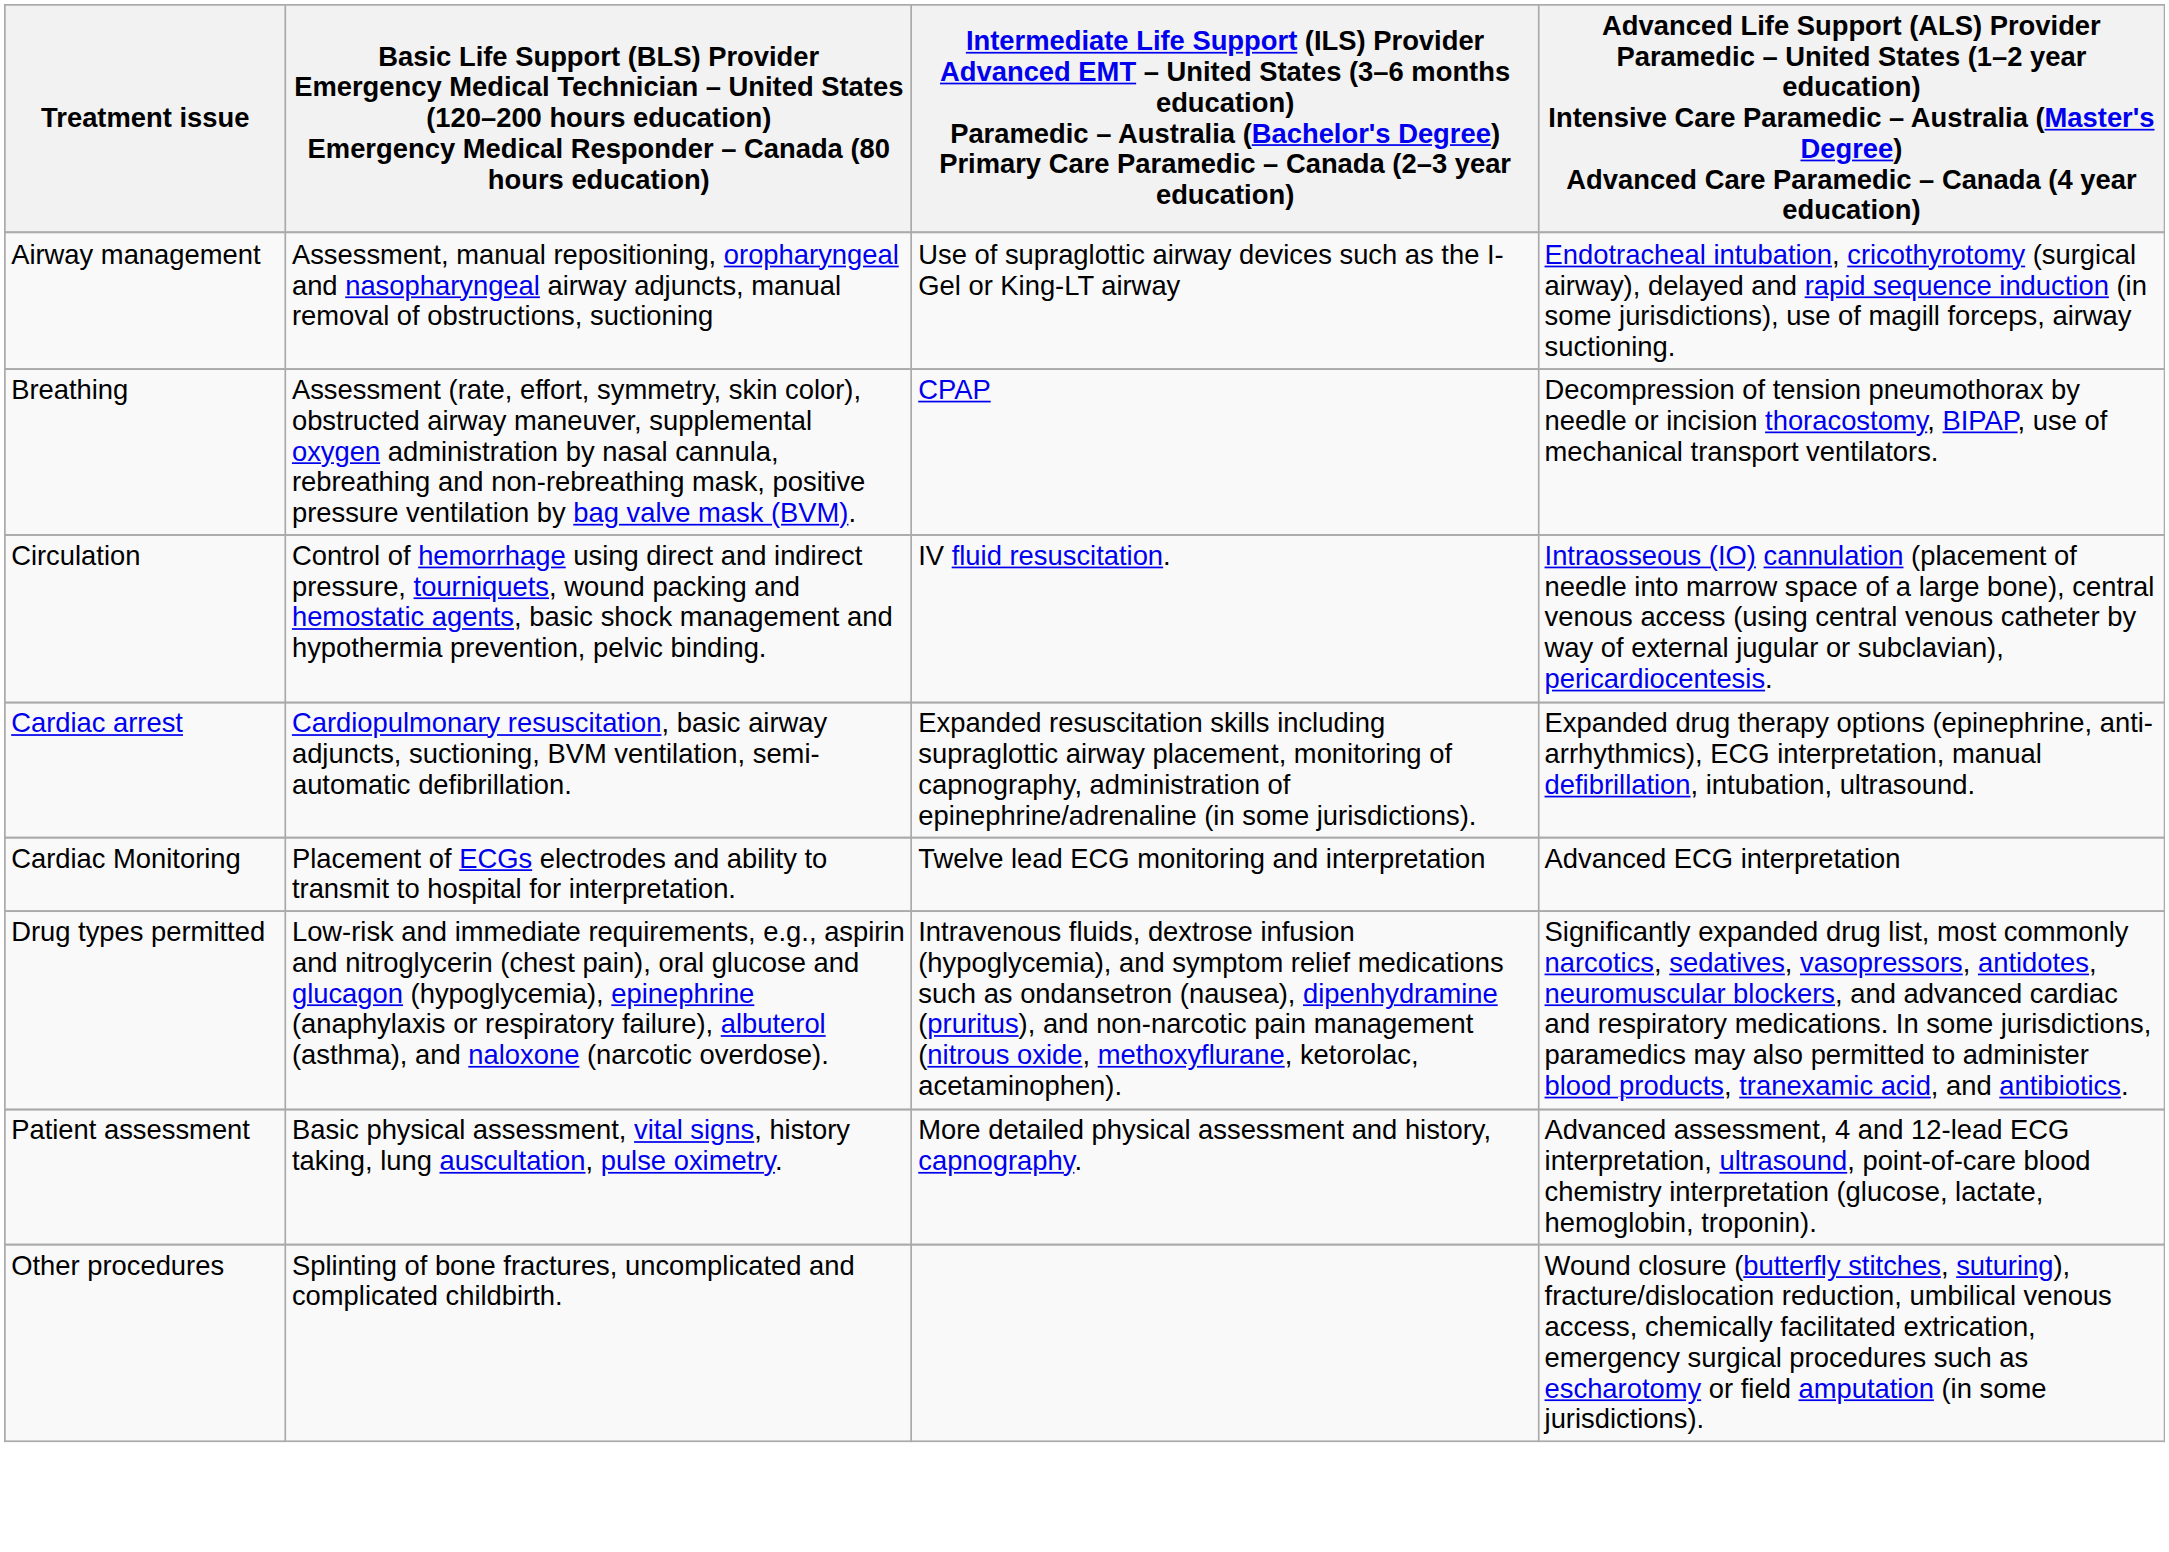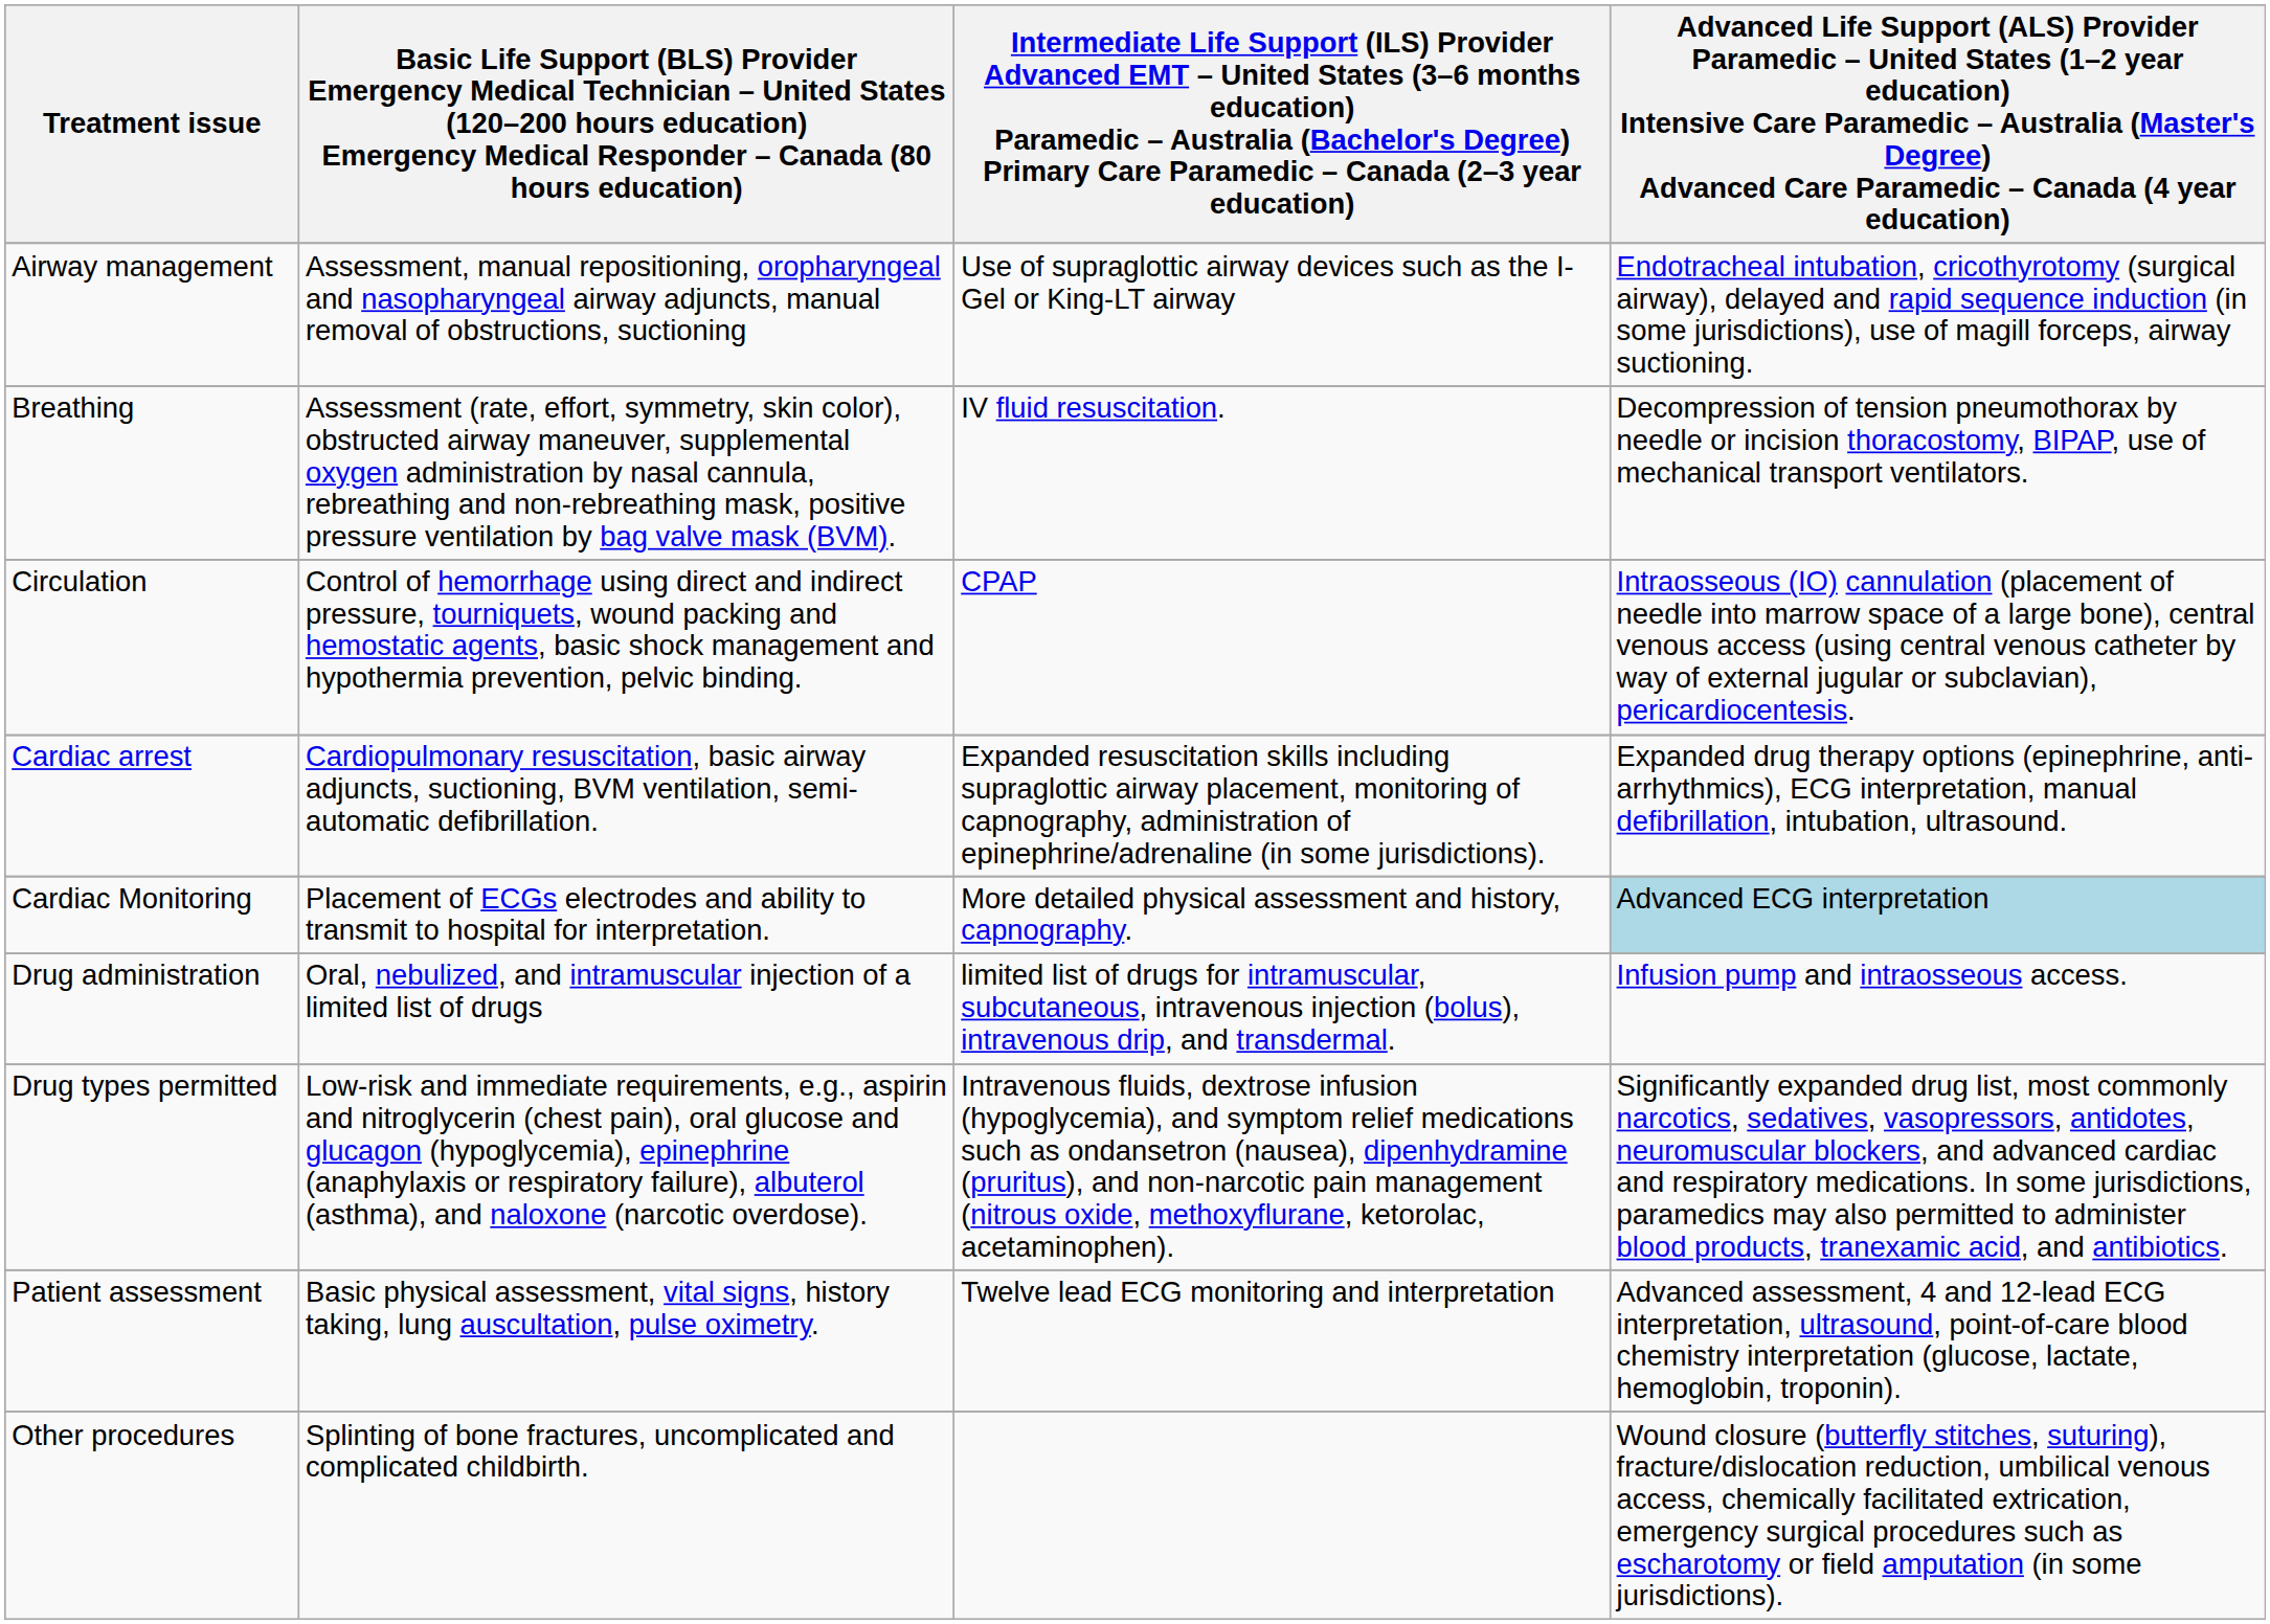Breathing | column 3: CPAP -> IV fluid resuscitation.
Circulation | column 3: IV fluid resuscitation. -> CPAP
Cardiac Monitoring | column 3: Twelve lead ECG monitoring and interpretation -> More detailed physical assessment and history, capnography.
Cardiac Monitoring | column 4: no background -> lightblue background
+ row: Drug administration | Oral, nebulized, and intramuscular injection of a limited list of drugs | limited list of drugs for intramuscular, subcutaneous, intravenous injection (bolus), intravenous drip, and transdermal. | Infusion pump and intraosseous access.
Patient assessment | column 3: More detailed physical assessment and history, capnography. -> Twelve lead ECG monitoring and interpretation
